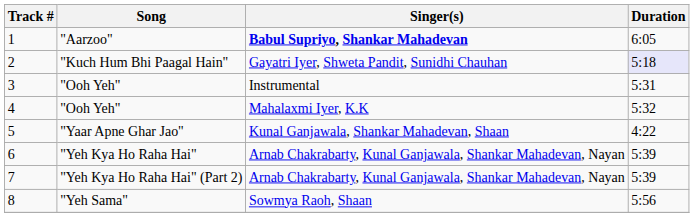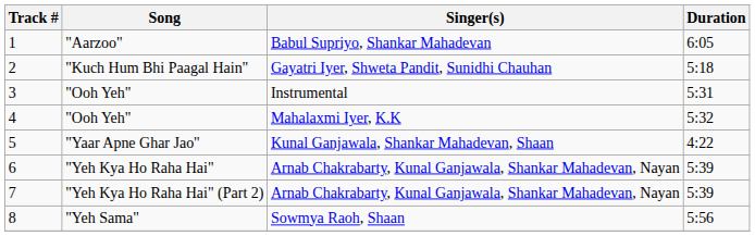1 | Singer(s): bold -> normal
2 | Duration: lavender background -> no background
